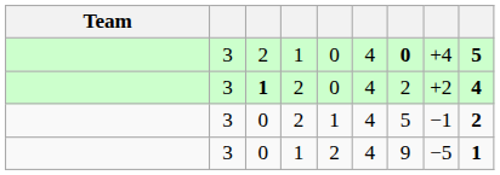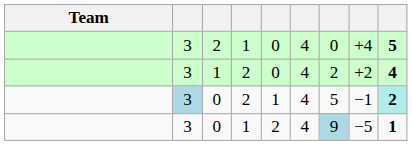row 2 | column 7: bold -> normal
row 3 | column 3: bold -> normal
row 4 | column 2: no background -> lightblue background
row 4 | column 9: no background -> paleturquoise background
row 5 | column 7: no background -> lightblue background
